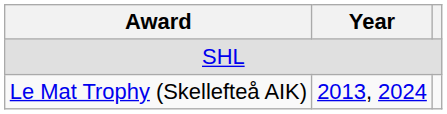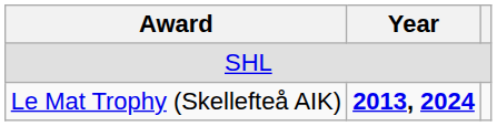Le Mat Trophy (Skellefteå AIK) | Year: normal -> bold
